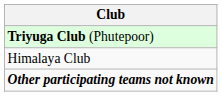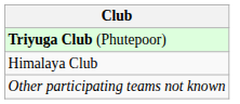row 4 | column 1: bold -> normal
